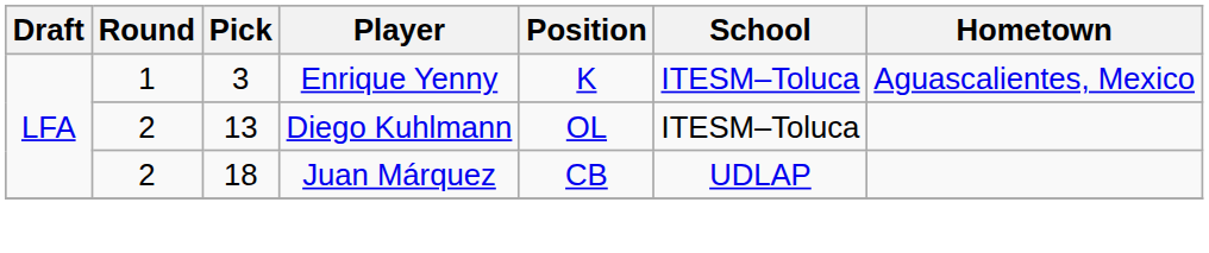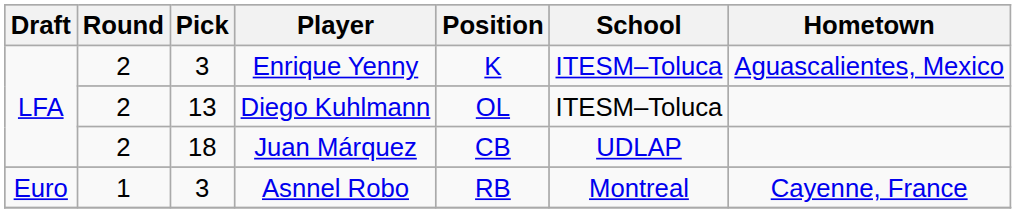Enrique Yenny | Round: 1 -> 2
+ row: Euro | 1 | 3 | Asnnel Robo | RB | Montreal | Cayenne, France
